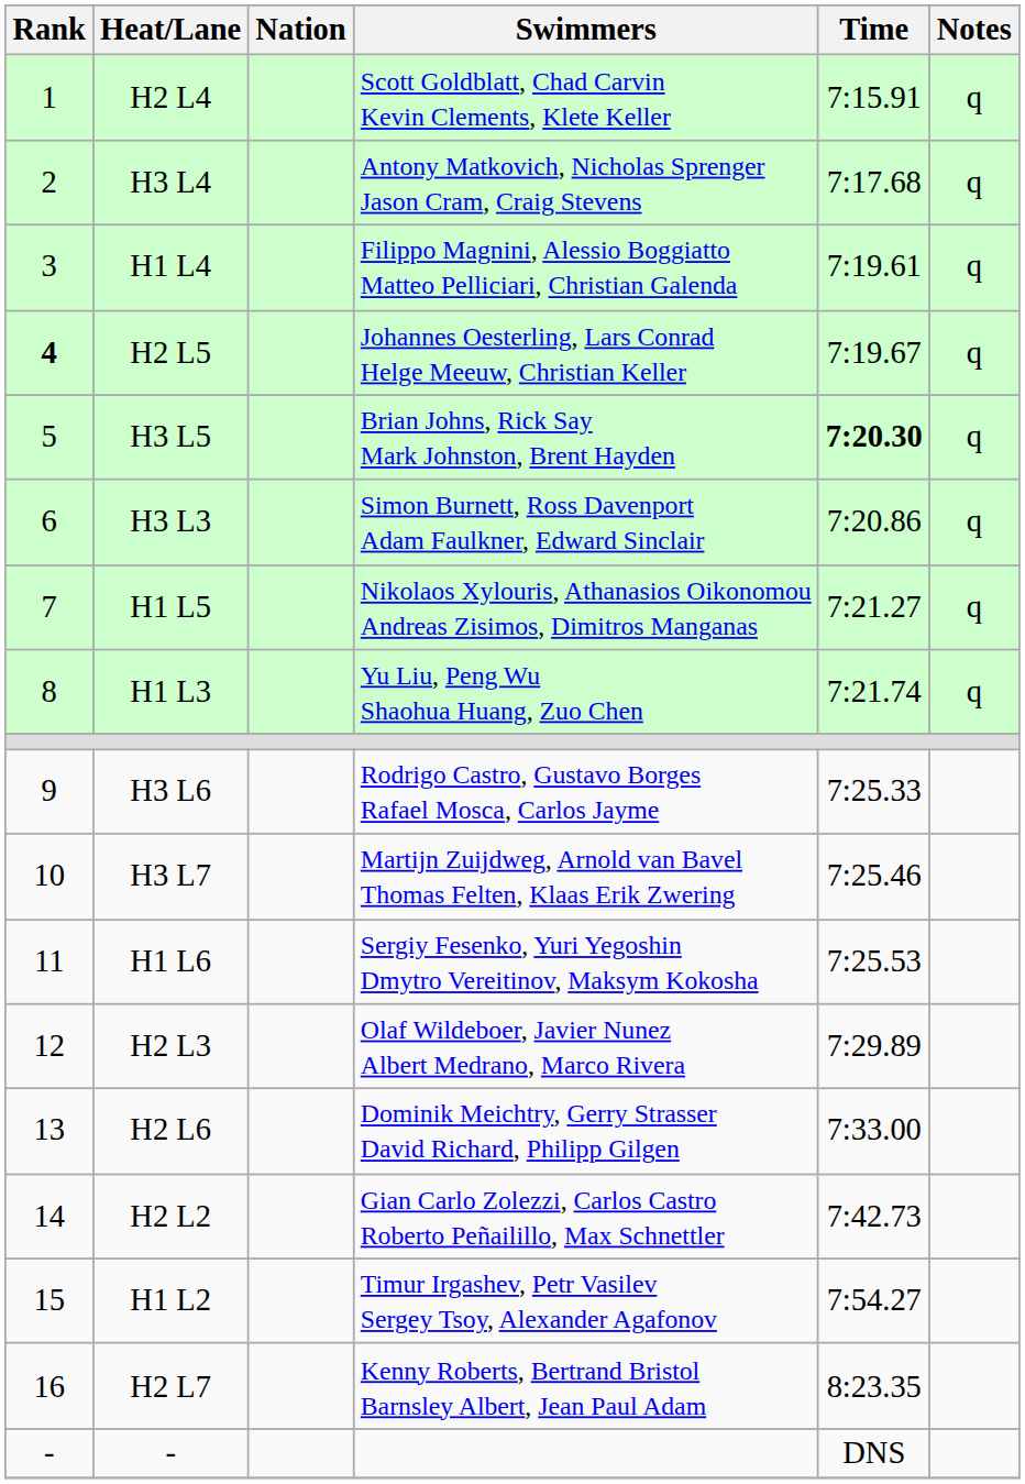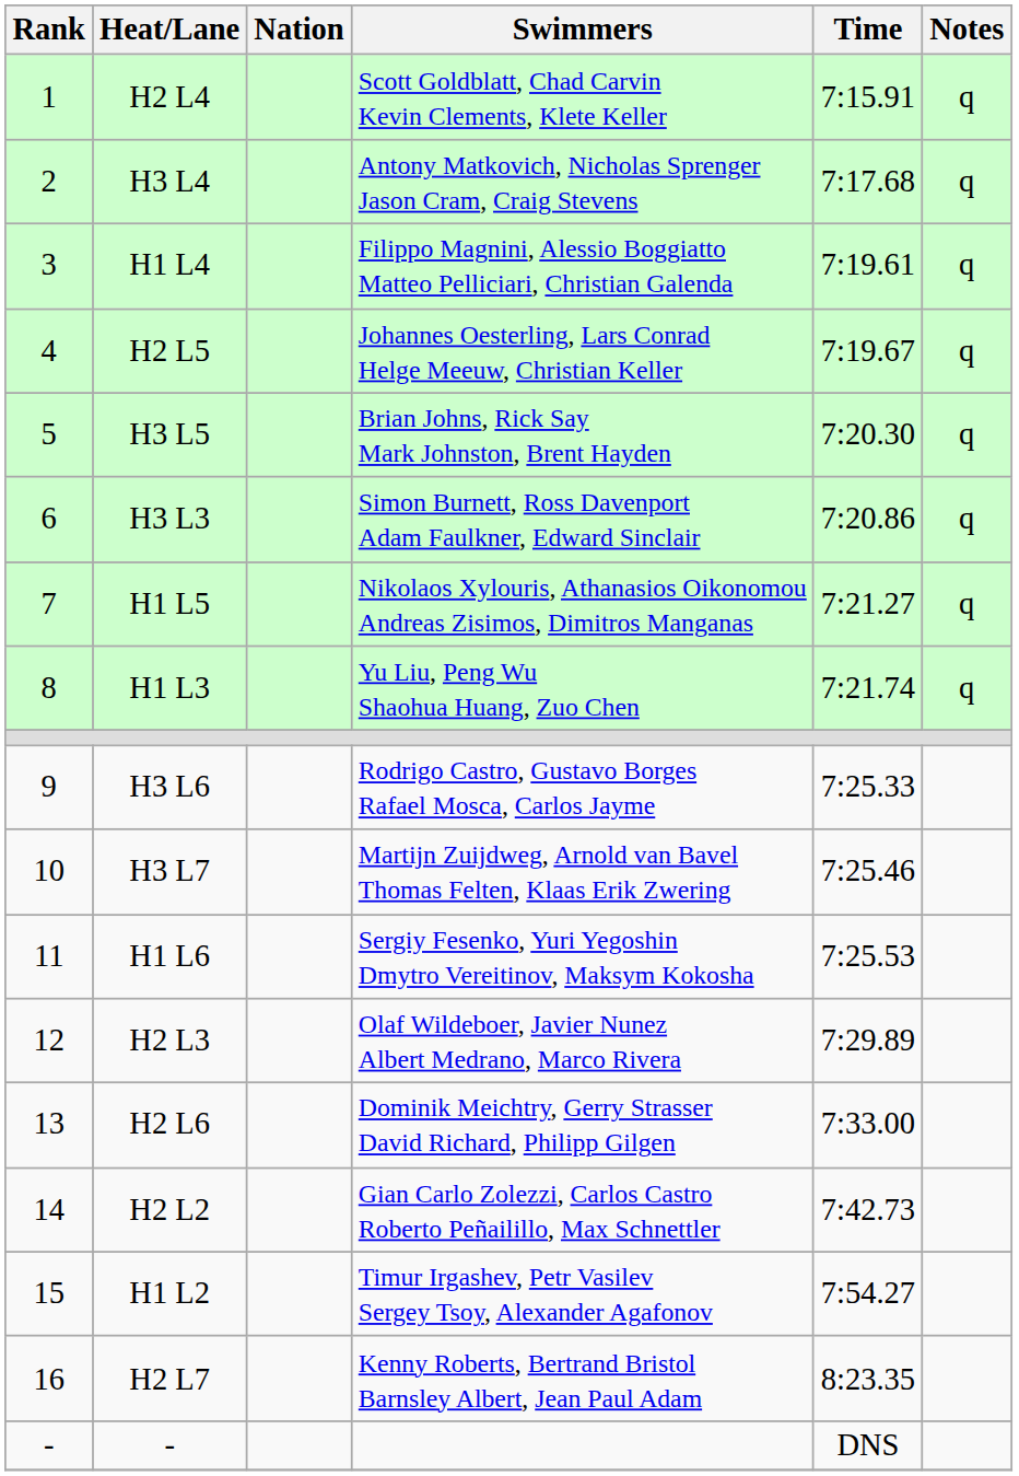H2 L5 | Rank: bold -> normal
H3 L5 | Time: bold -> normal
